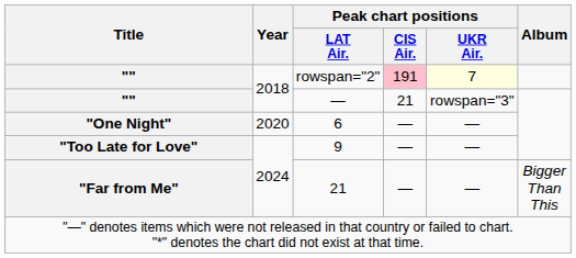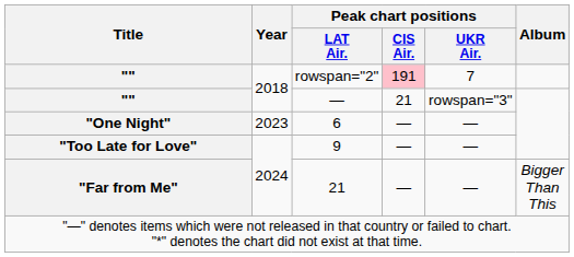rowspan="2" | Peak chart positions / UKR Air.: lightyellow background -> no background
6 | Year: 2020 -> 2023
